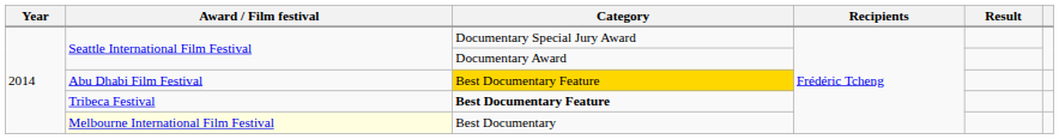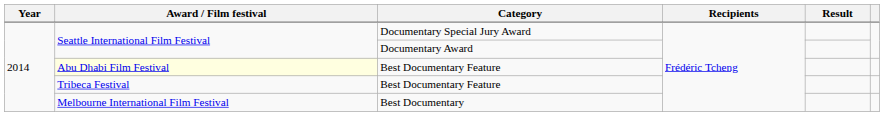Abu Dhabi Film Festival | Award / Film festival: no background -> lightyellow background
Abu Dhabi Film Festival | Category: gold background -> no background
Tribeca Festival | Category: bold -> normal
Melbourne International Film Festival | Award / Film festival: lightyellow background -> no background
